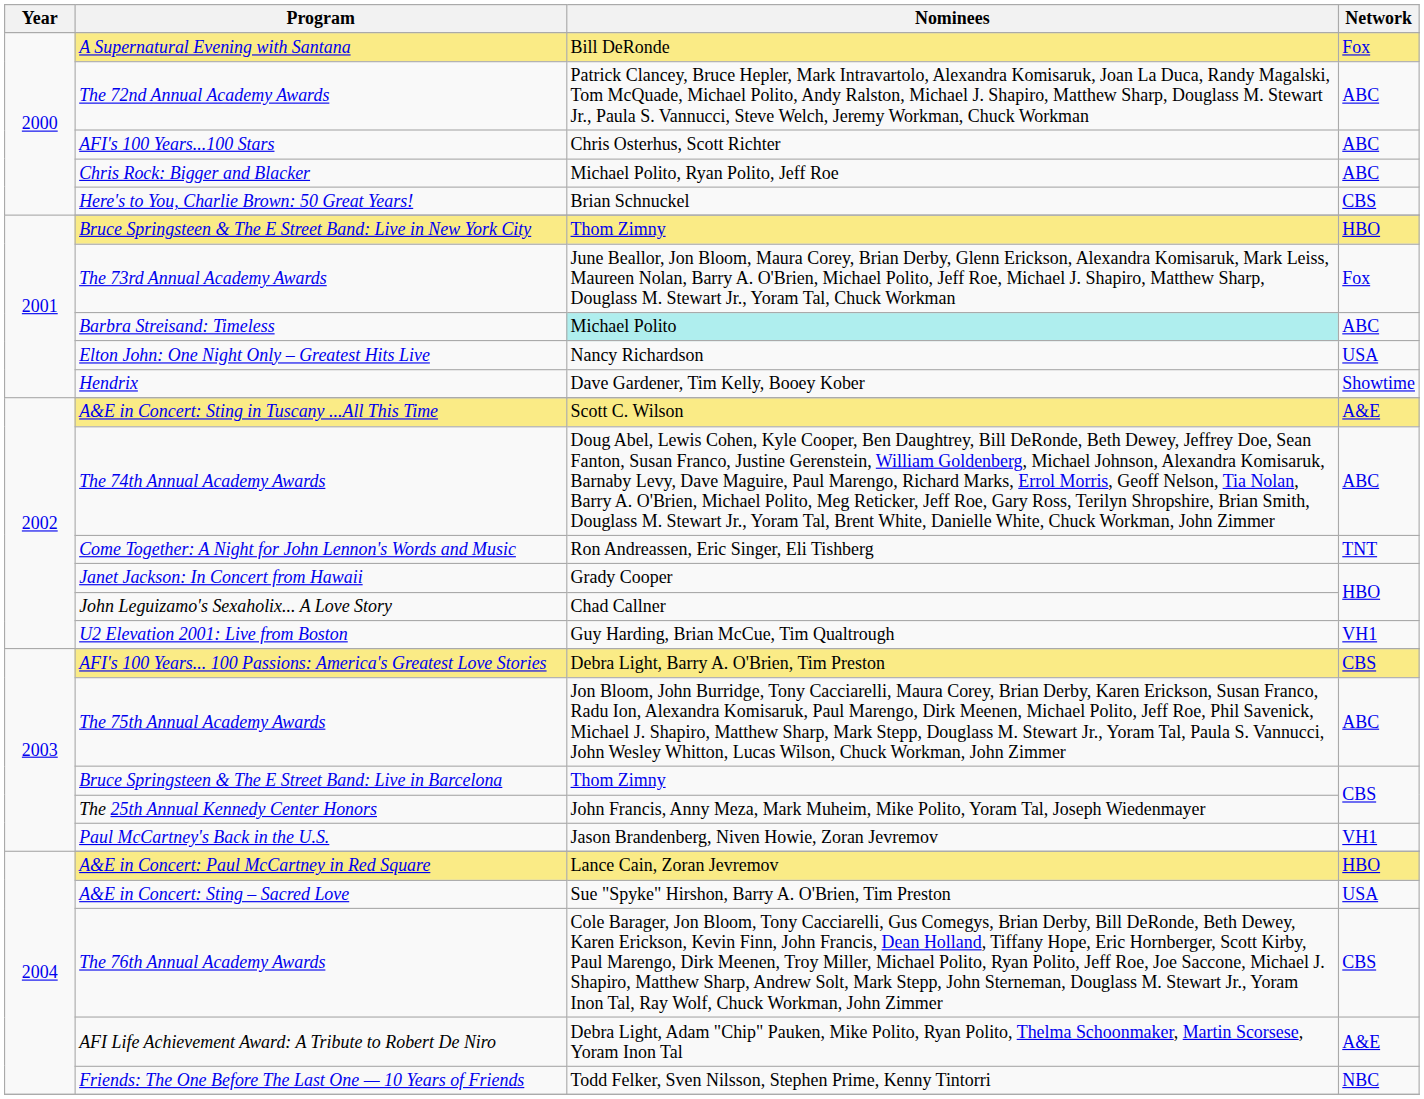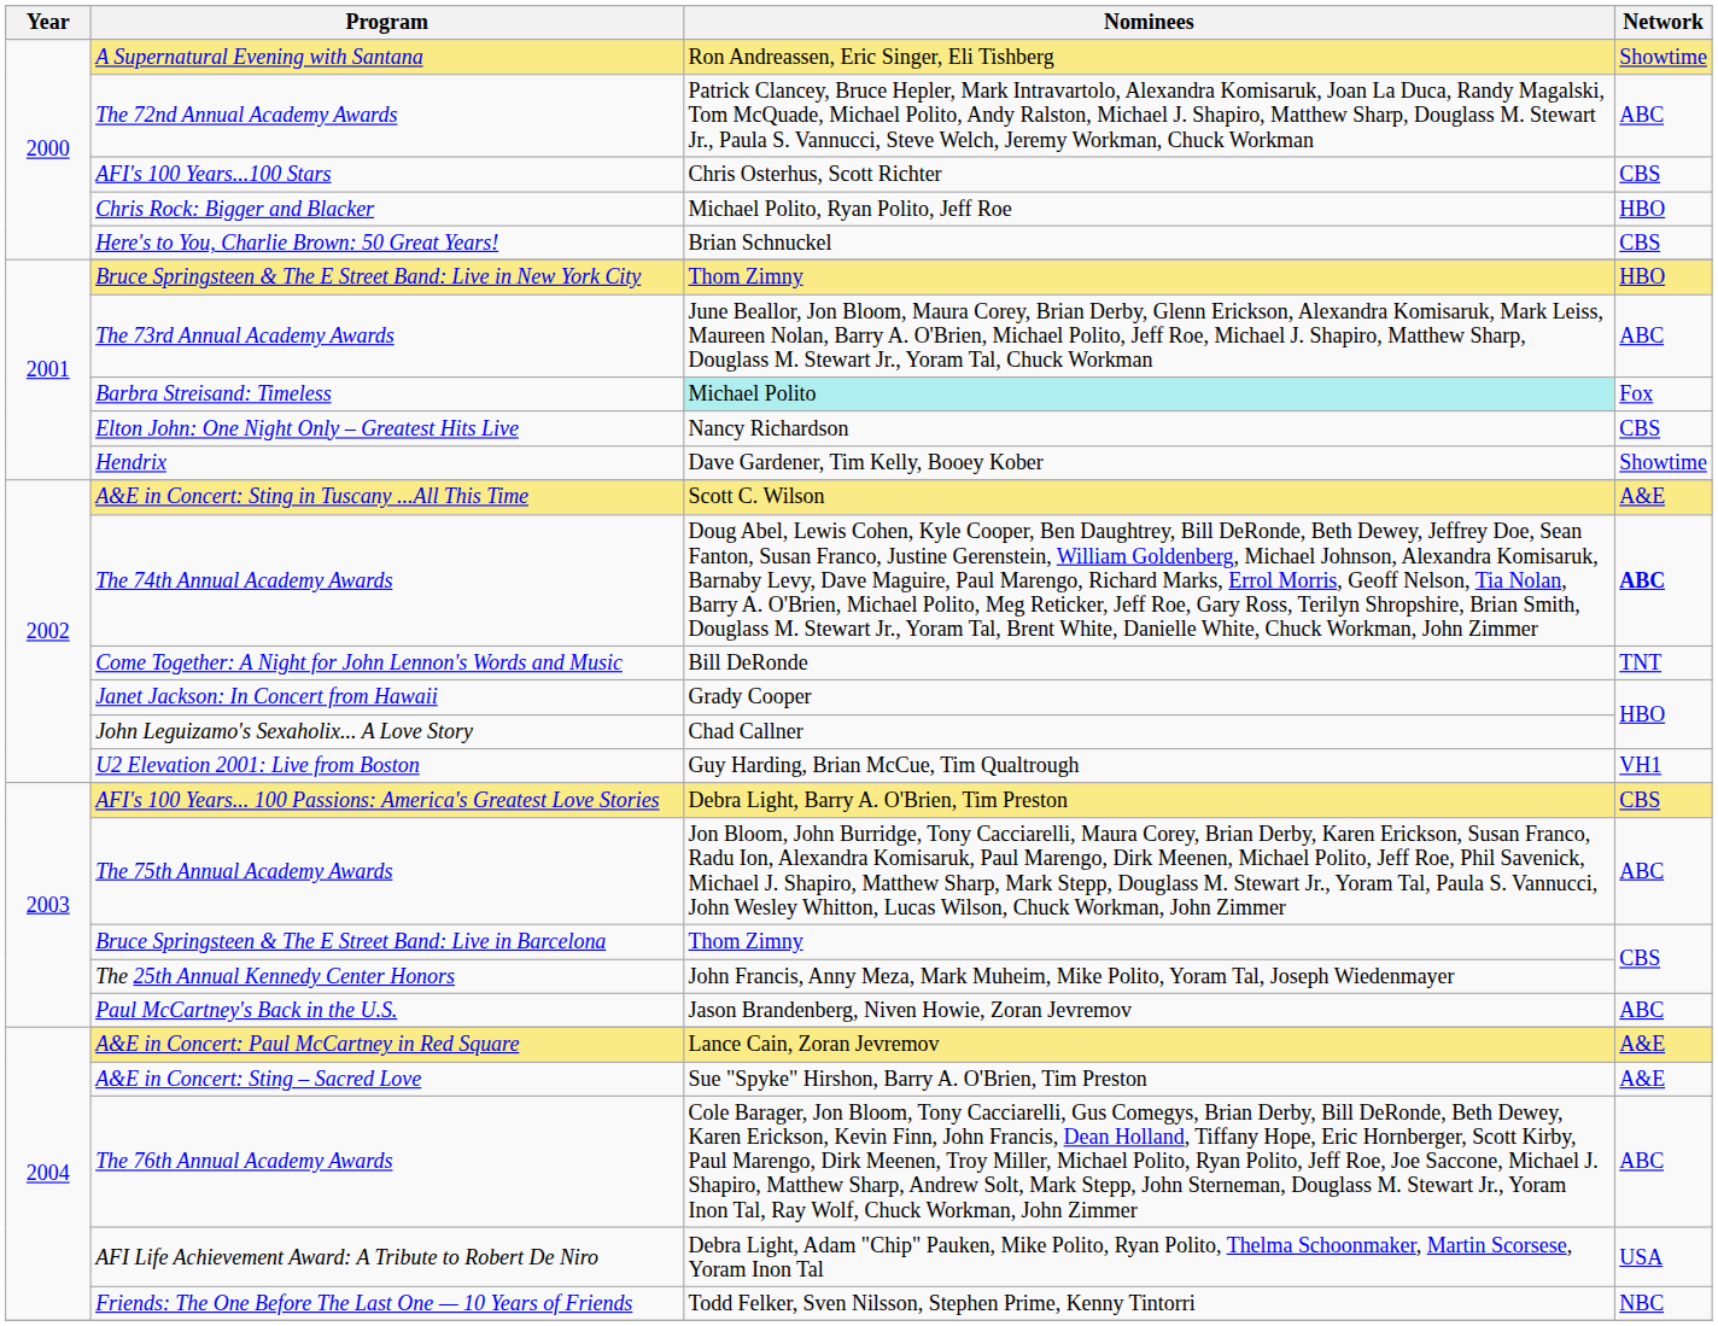A Supernatural Evening with Santana | Nominees: Bill DeRonde -> Ron Andreassen, Eric Singer, Eli Tishberg
A Supernatural Evening with Santana | Network: Fox -> Showtime
AFI's 100 Years...100 Stars | Network: ABC -> CBS
Chris Rock: Bigger and Blacker | Network: ABC -> HBO
The 73rd Annual Academy Awards | Network: Fox -> ABC
Barbra Streisand: Timeless | Network: ABC -> Fox
Elton John: One Night Only – Greatest Hits Live | Network: USA -> CBS
The 74th Annual Academy Awards | Network: normal -> bold
Come Together: A Night for John Lennon's Words and Music | Nominees: Ron Andreassen, Eric Singer, Eli Tishberg -> Bill DeRonde
Paul McCartney's Back in the U.S. | Network: VH1 -> ABC
A&E in Concert: Paul McCartney in Red Square | Network: HBO -> A&E
A&E in Concert: Sting – Sacred Love | Network: USA -> A&E
The 76th Annual Academy Awards | Network: CBS -> ABC
AFI Life Achievement Award: A Tribute to Robert De Niro | Network: A&E -> USA
